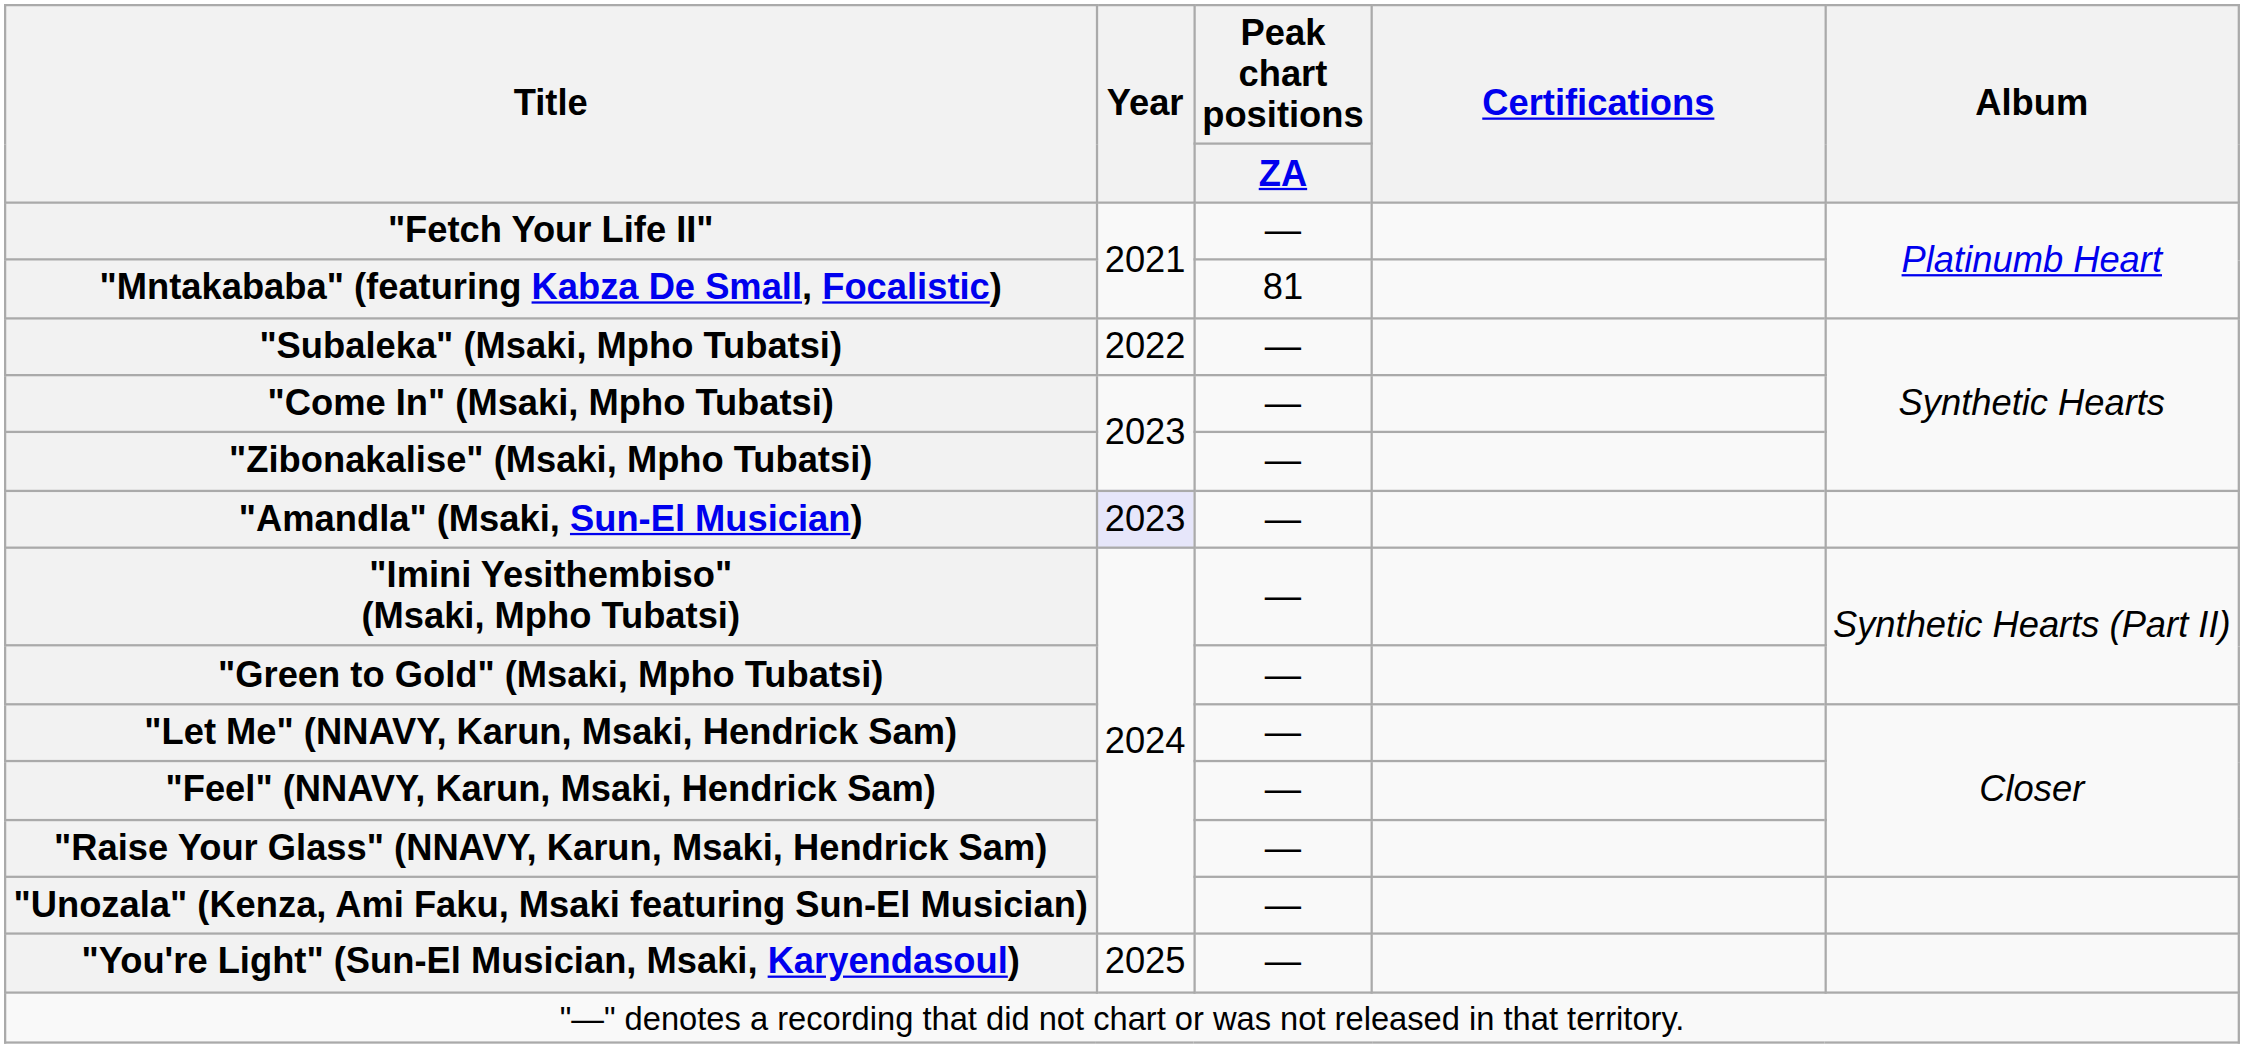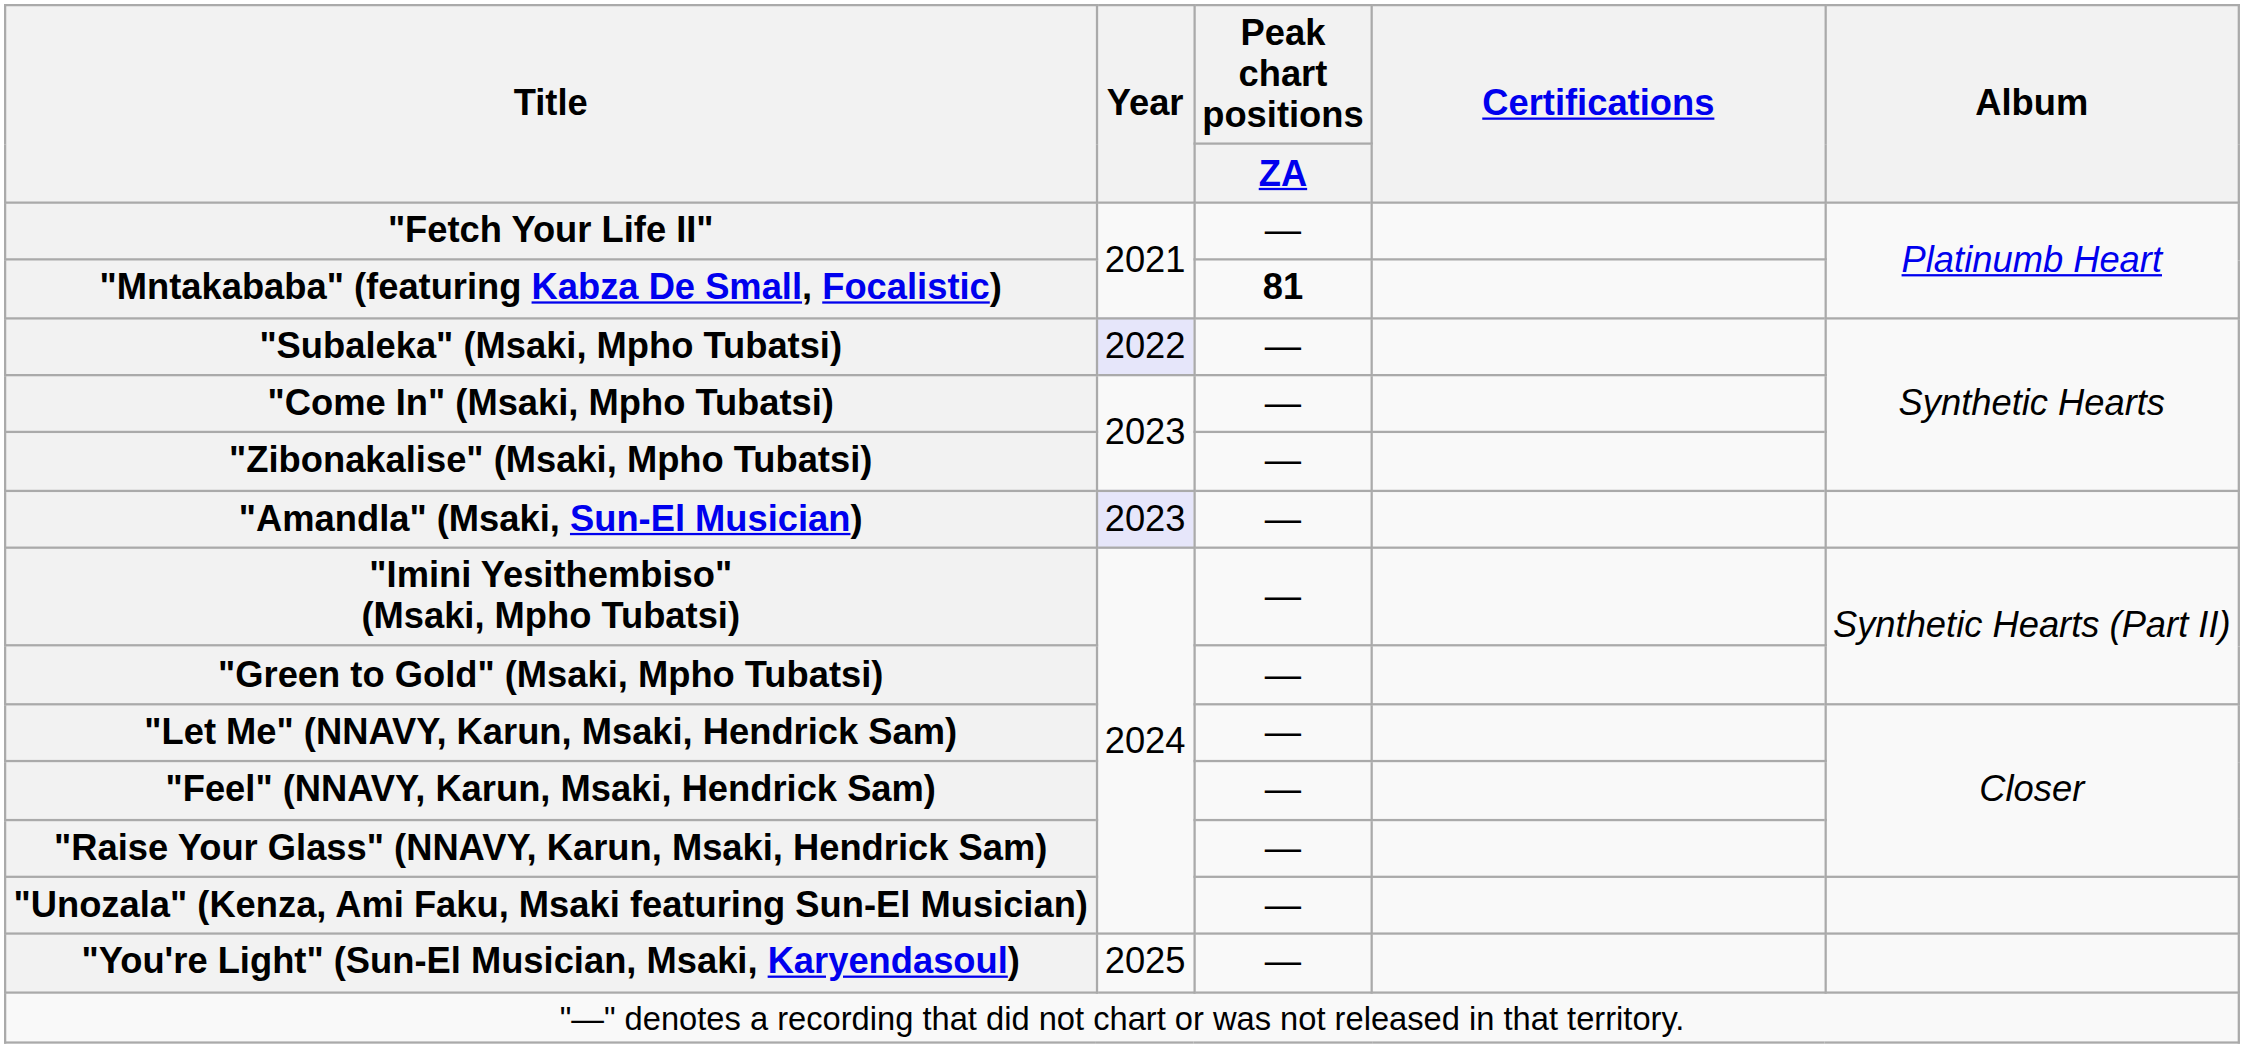"Mntakababa" (featuring Kabza De Small, Focalistic) | Peak chart positions / ZA: normal -> bold
"Subaleka" (Msaki, Mpho Tubatsi) | Year: no background -> lavender background
